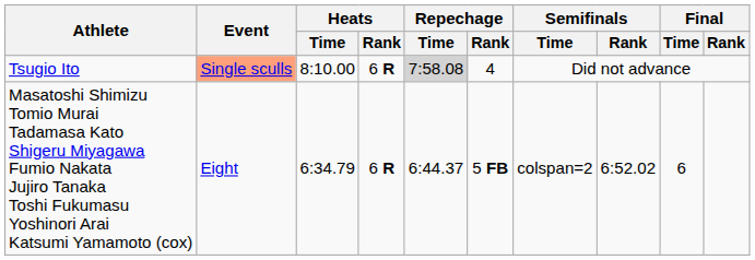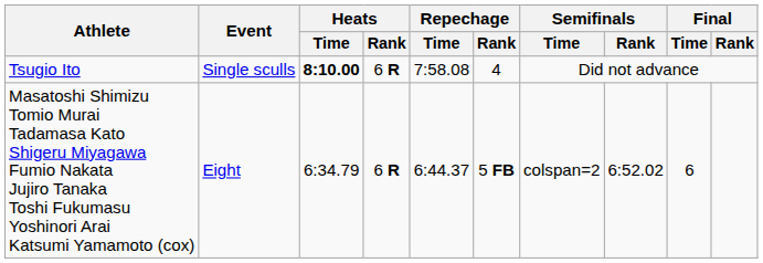Tsugio Ito | Event: lightsalmon background -> no background
Tsugio Ito | Heats / Time: normal -> bold
Tsugio Ito | Repechage / Time: lightgrey background -> no background
